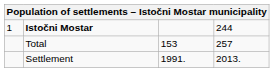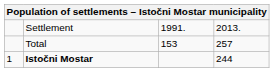rows swapped: Settlement <-> Istočni Mostar
